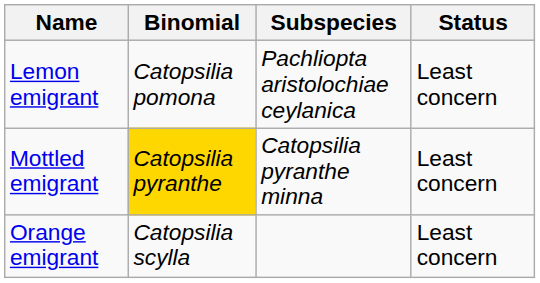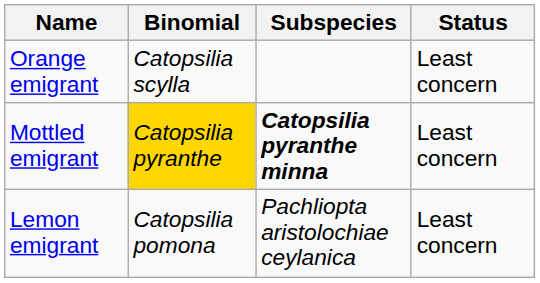rows swapped: Lemon emigrant <-> Orange emigrant
Mottled emigrant | Subspecies: normal -> bold
